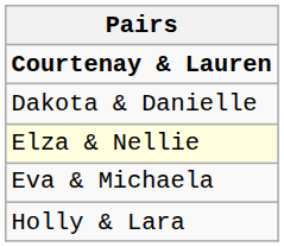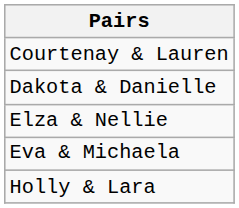row 2 | column 1: bold -> normal
row 4 | column 1: lightyellow background -> no background
